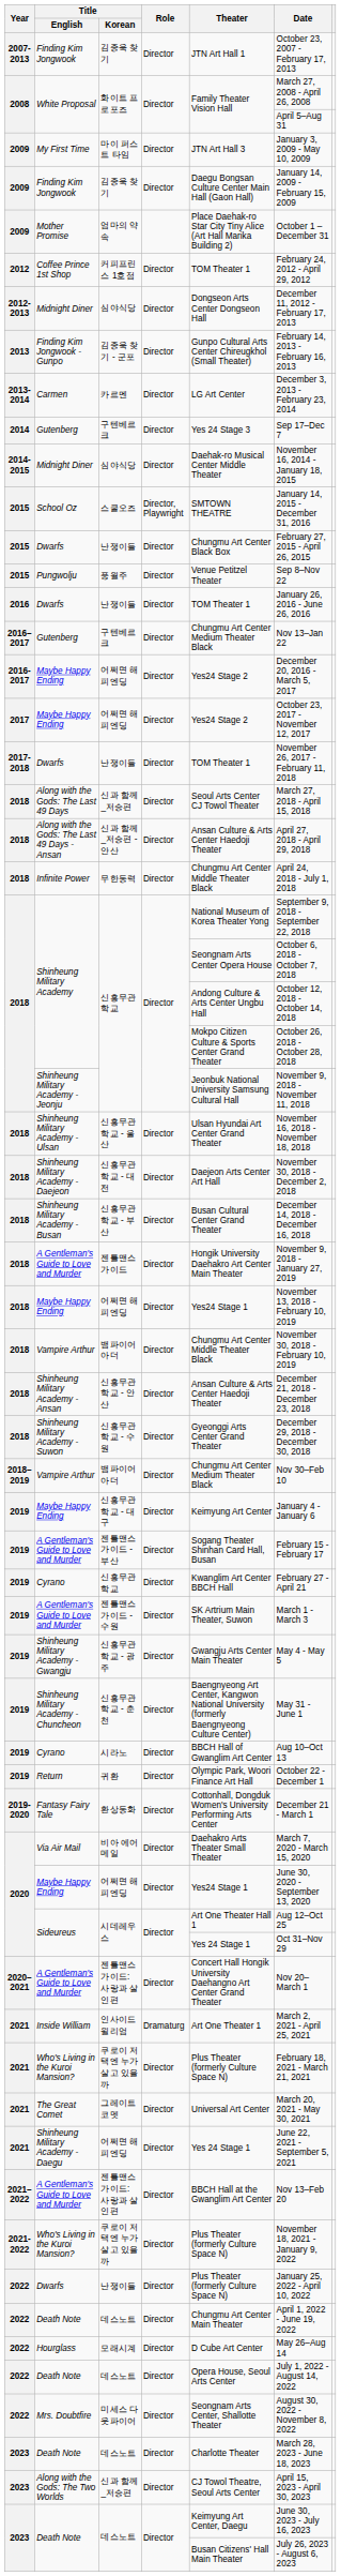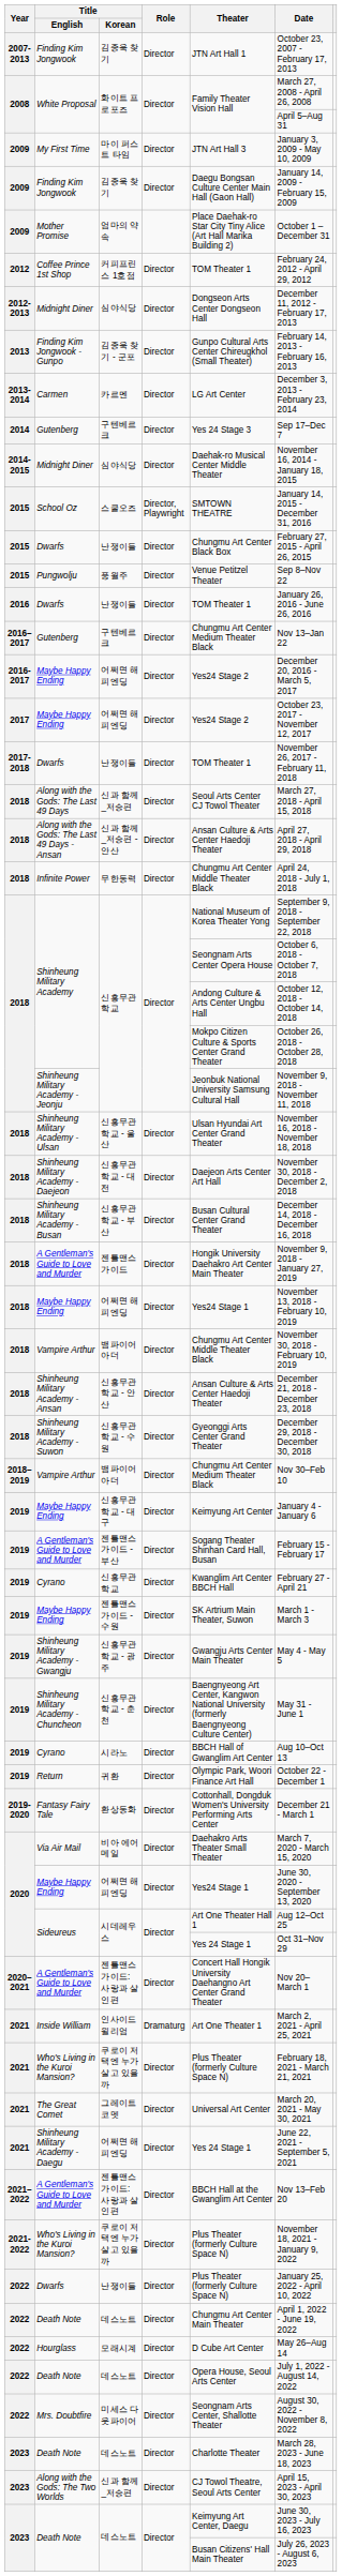젠틀맨스 가이드 - 수원 | Title / English: A Gentleman's Guide to Love and Murder -> Maybe Happy Ending
